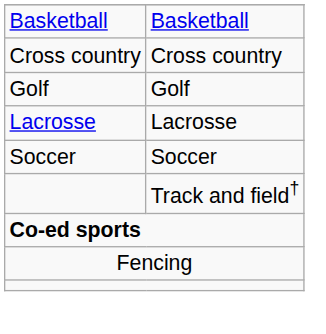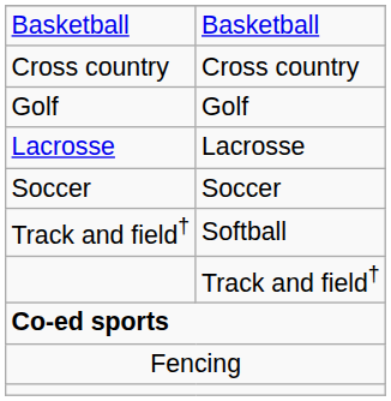+ row: Track and field† | Softball
